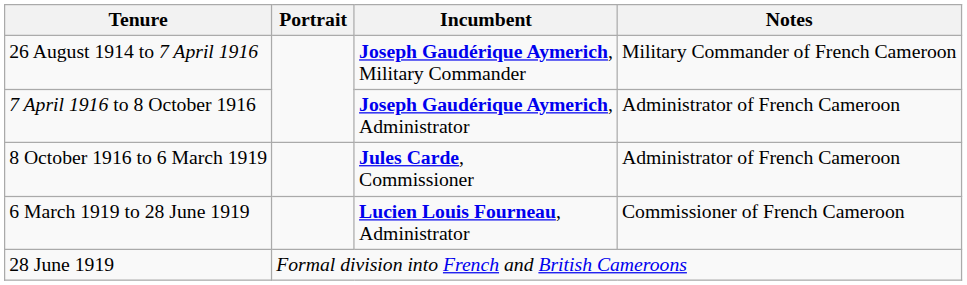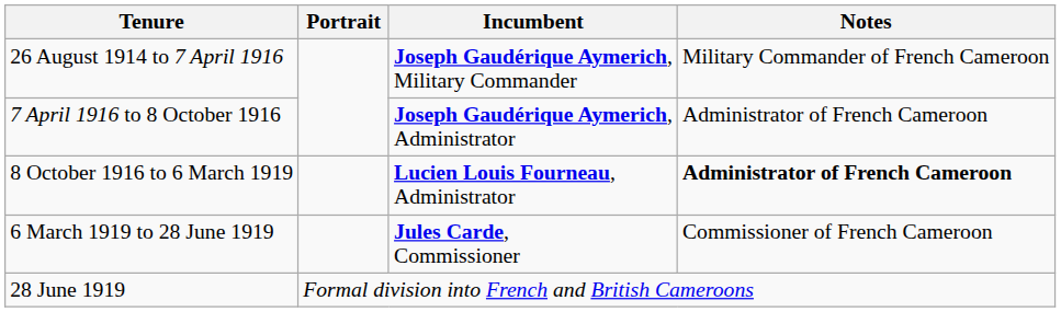8 October 1916 to 6 March 1919 | Incumbent: Jules Carde, Commissioner -> Lucien Louis Fourneau, Administrator
8 October 1916 to 6 March 1919 | Notes: normal -> bold
6 March 1919 to 28 June 1919 | Incumbent: Lucien Louis Fourneau, Administrator -> Jules Carde, Commissioner
